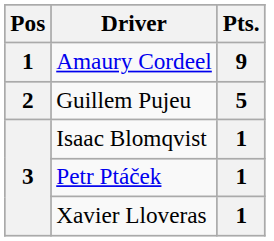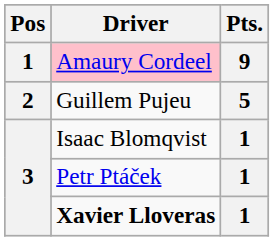Amaury Cordeel | Driver: no background -> pink background
Xavier Lloveras | Driver: normal -> bold
